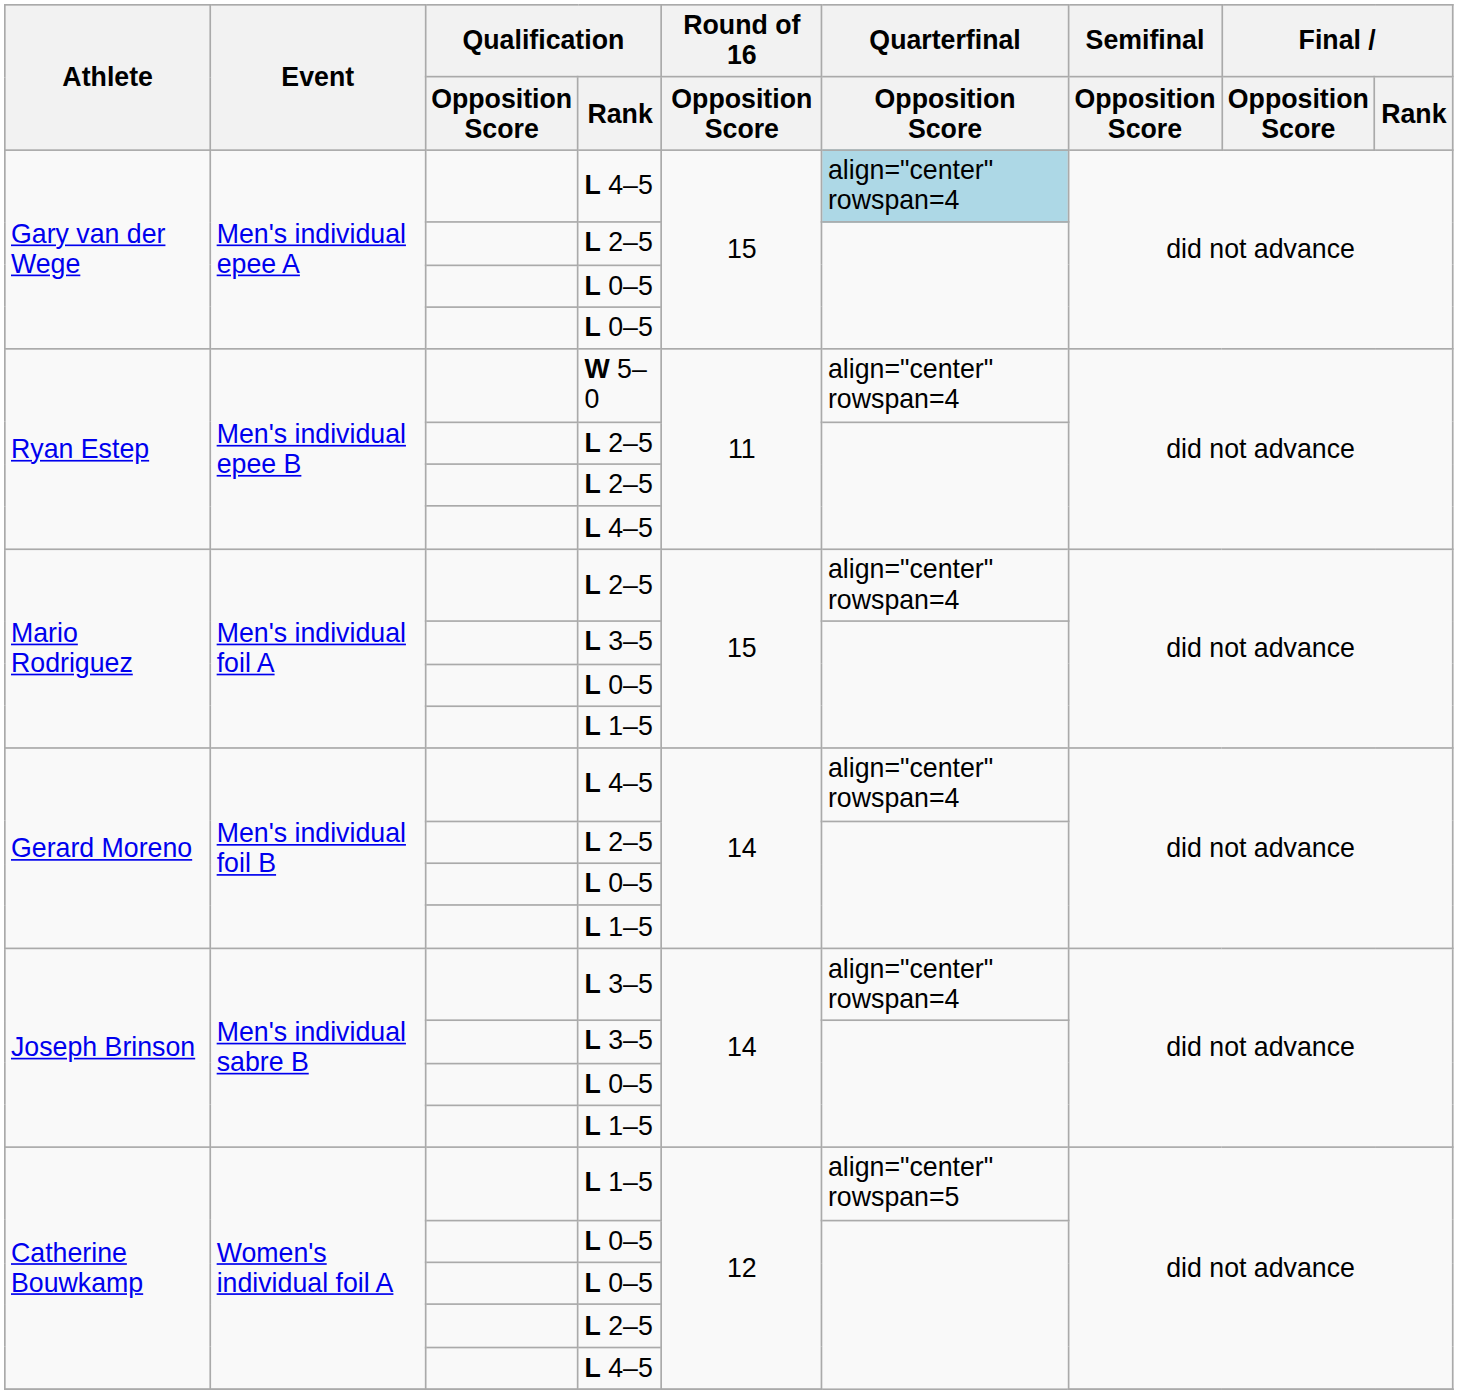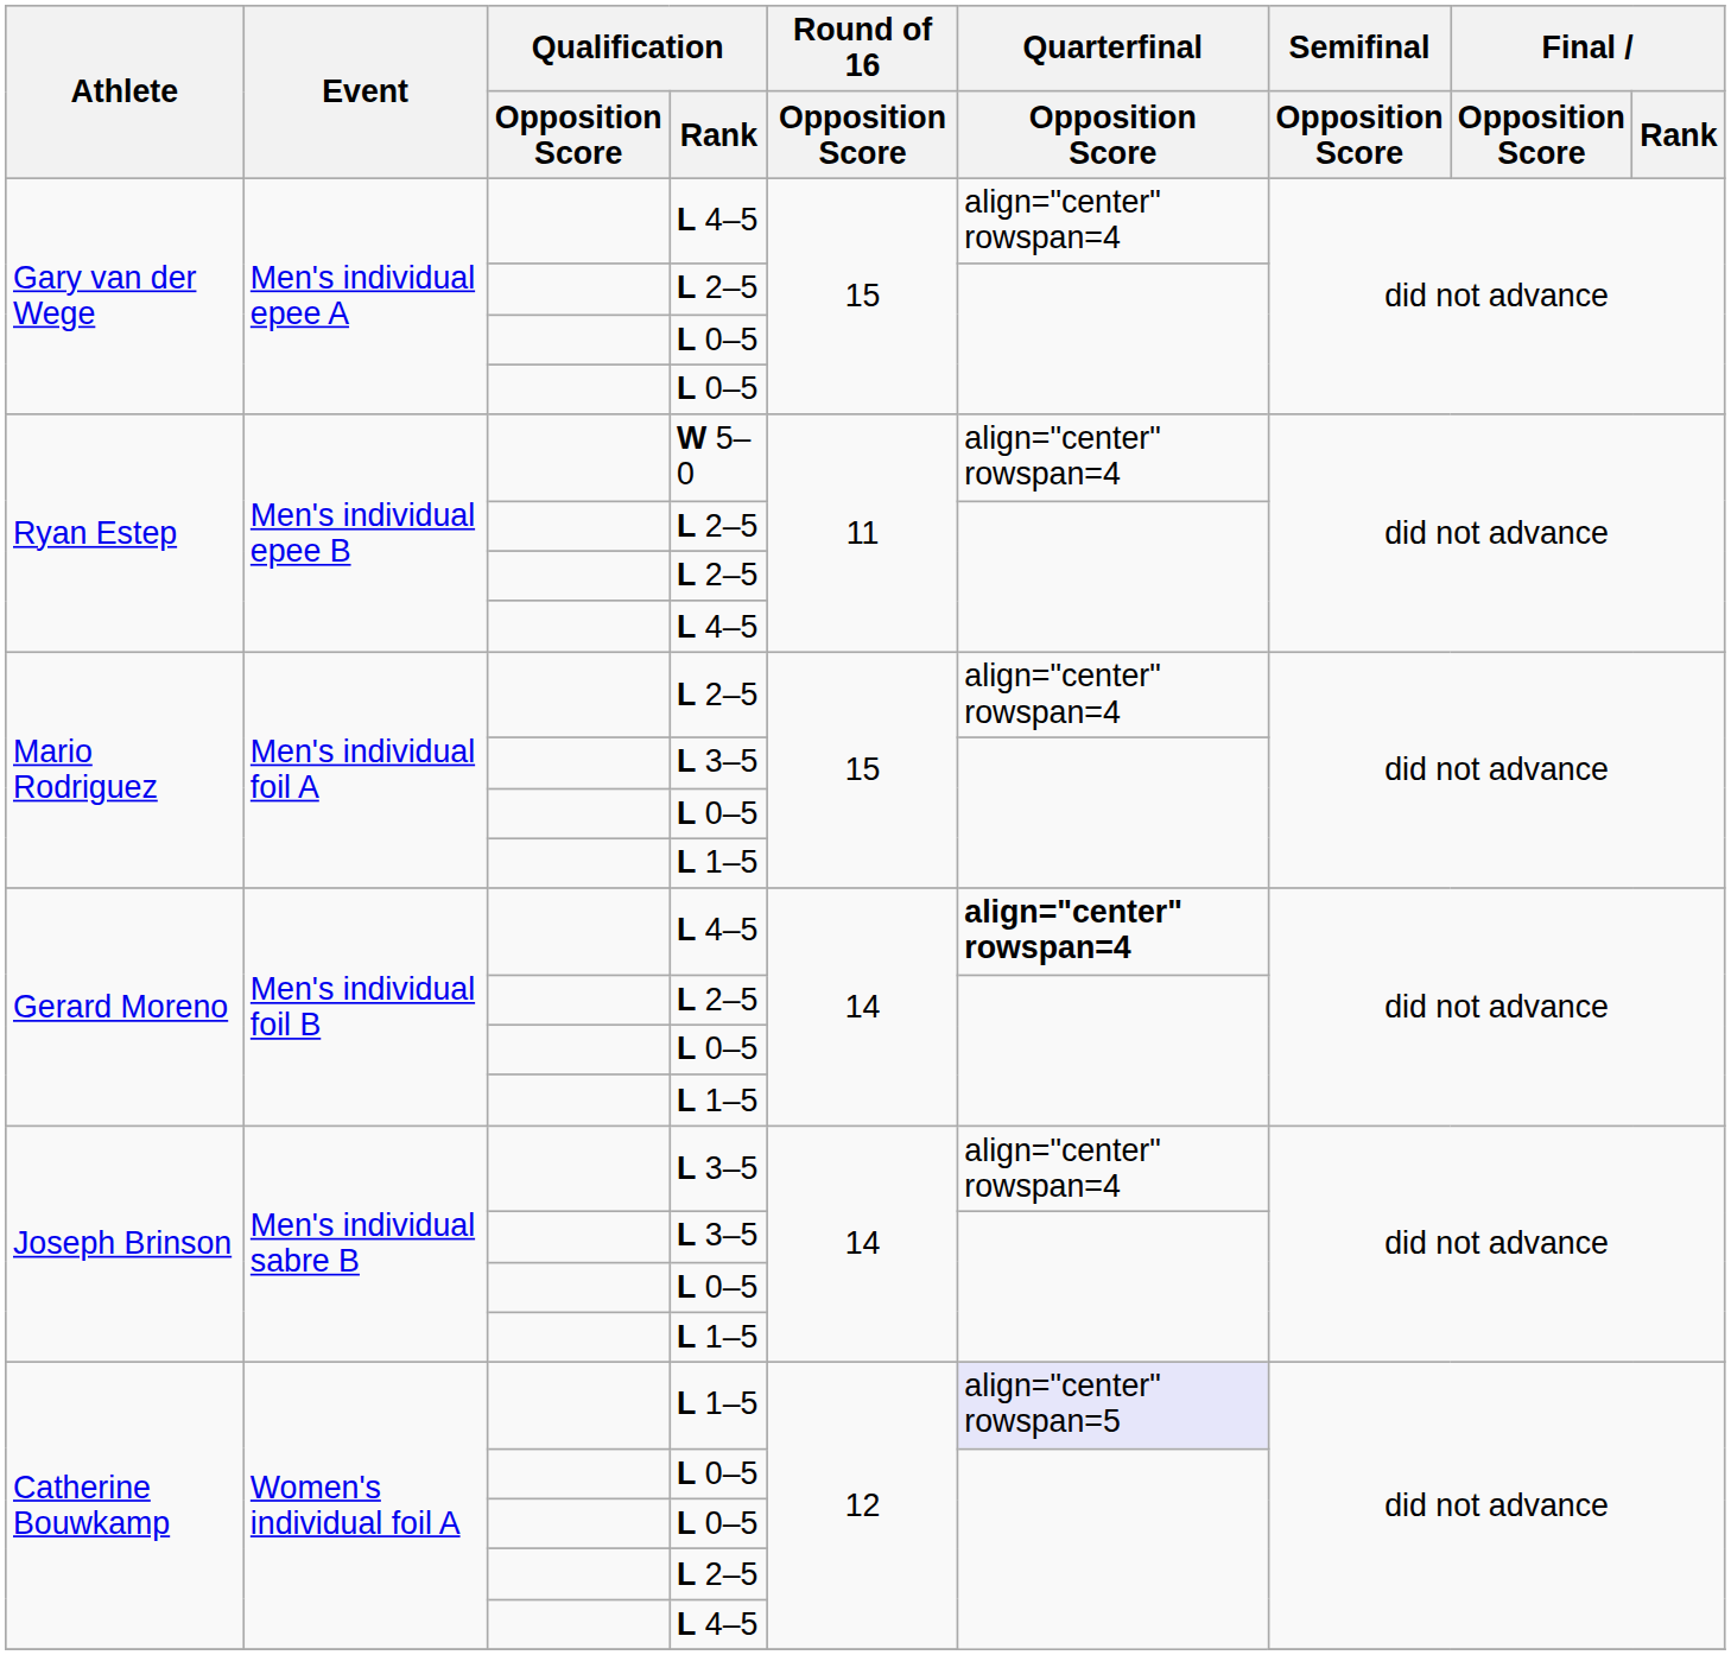Gary van der Wege / L 4–5 | Quarterfinal / Opposition Score: lightblue background -> no background
Gerard Moreno / L 4–5 | Quarterfinal / Opposition Score: normal -> bold
Catherine Bouwkamp / L 1–5 | Quarterfinal / Opposition Score: no background -> lavender background
